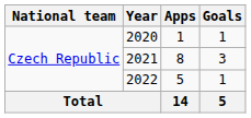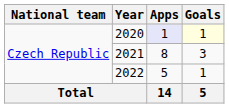2020 | Apps: no background -> lavender background
2020 | Goals: no background -> lightyellow background
